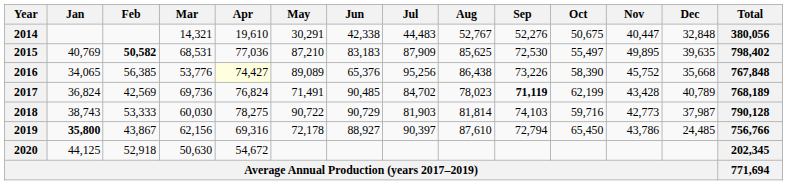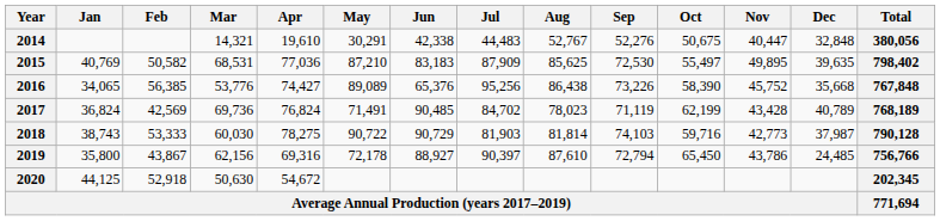2015 | Feb: bold -> normal
2016 | Apr: lightyellow background -> no background
2017 | Sep: bold -> normal
2019 | Jan: bold -> normal
